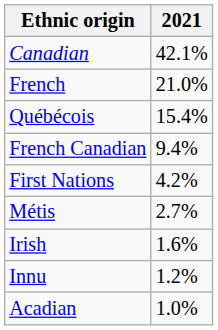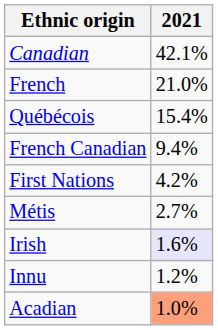Irish | 2021: no background -> lavender background
Acadian | 2021: no background -> lightsalmon background
